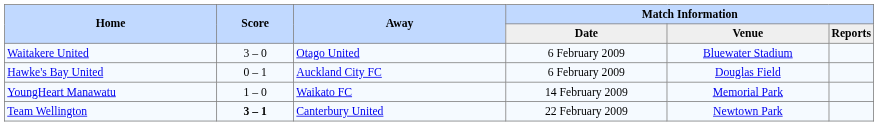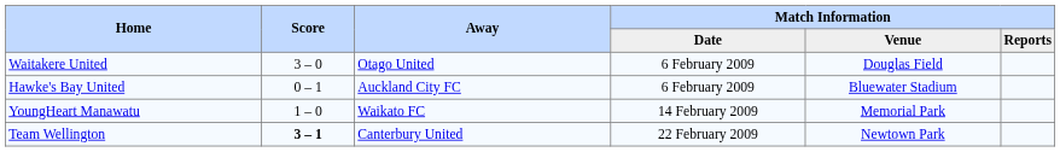Waitakere United | Match Information / Venue: Bluewater Stadium -> Douglas Field
Hawke's Bay United | Match Information / Venue: Douglas Field -> Bluewater Stadium
